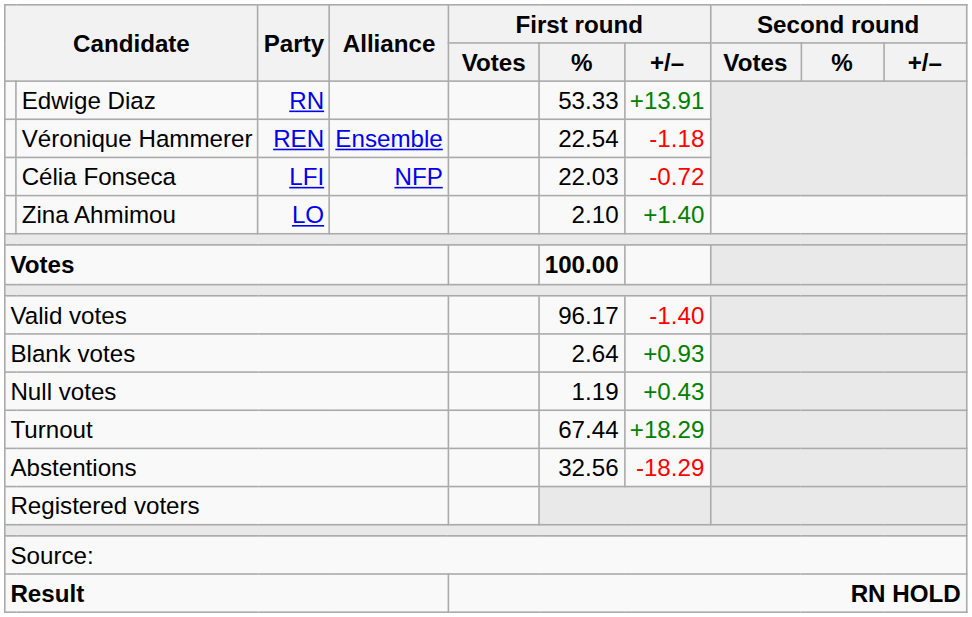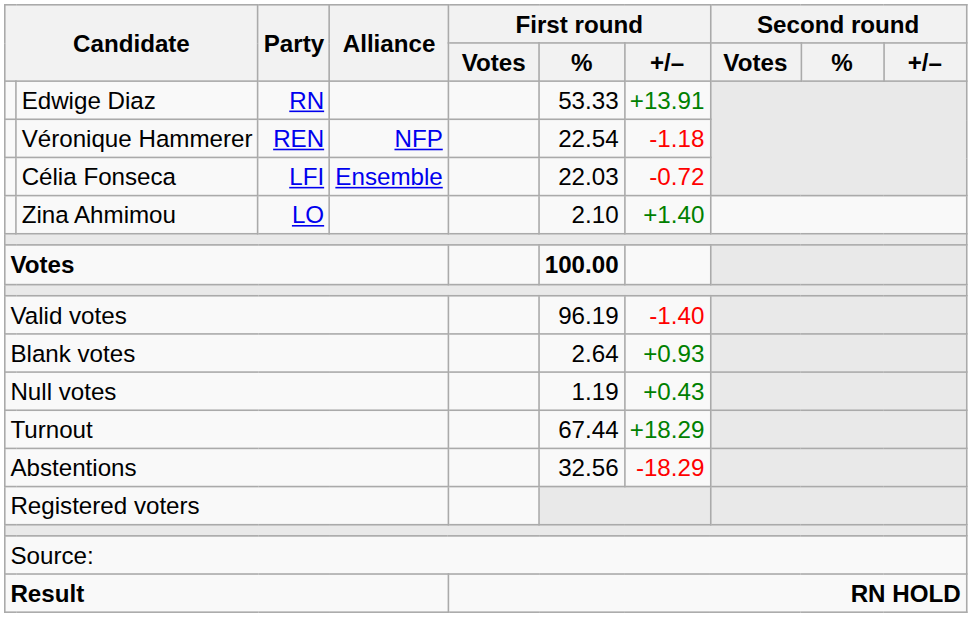Véronique Hammerer | Alliance: Ensemble -> NFP
Célia Fonseca | Alliance: NFP -> Ensemble
Valid votes | First round / %: 96.17 -> 96.19
